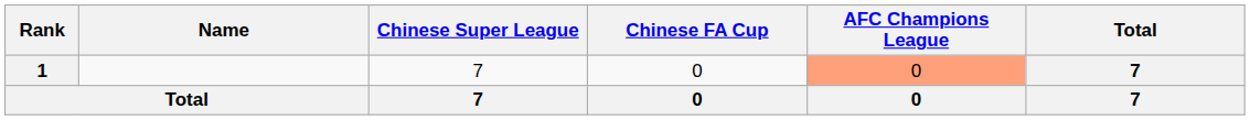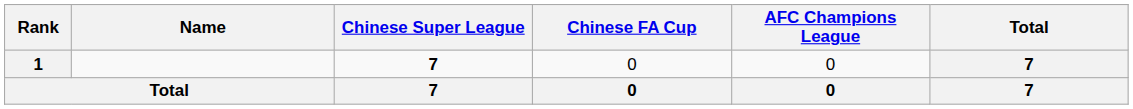1 | Chinese Super League: normal -> bold
1 | AFC Champions League: lightsalmon background -> no background
